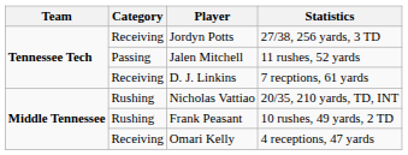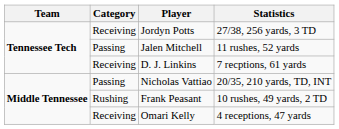Nicholas Vattiao | Category: Rushing -> Passing
